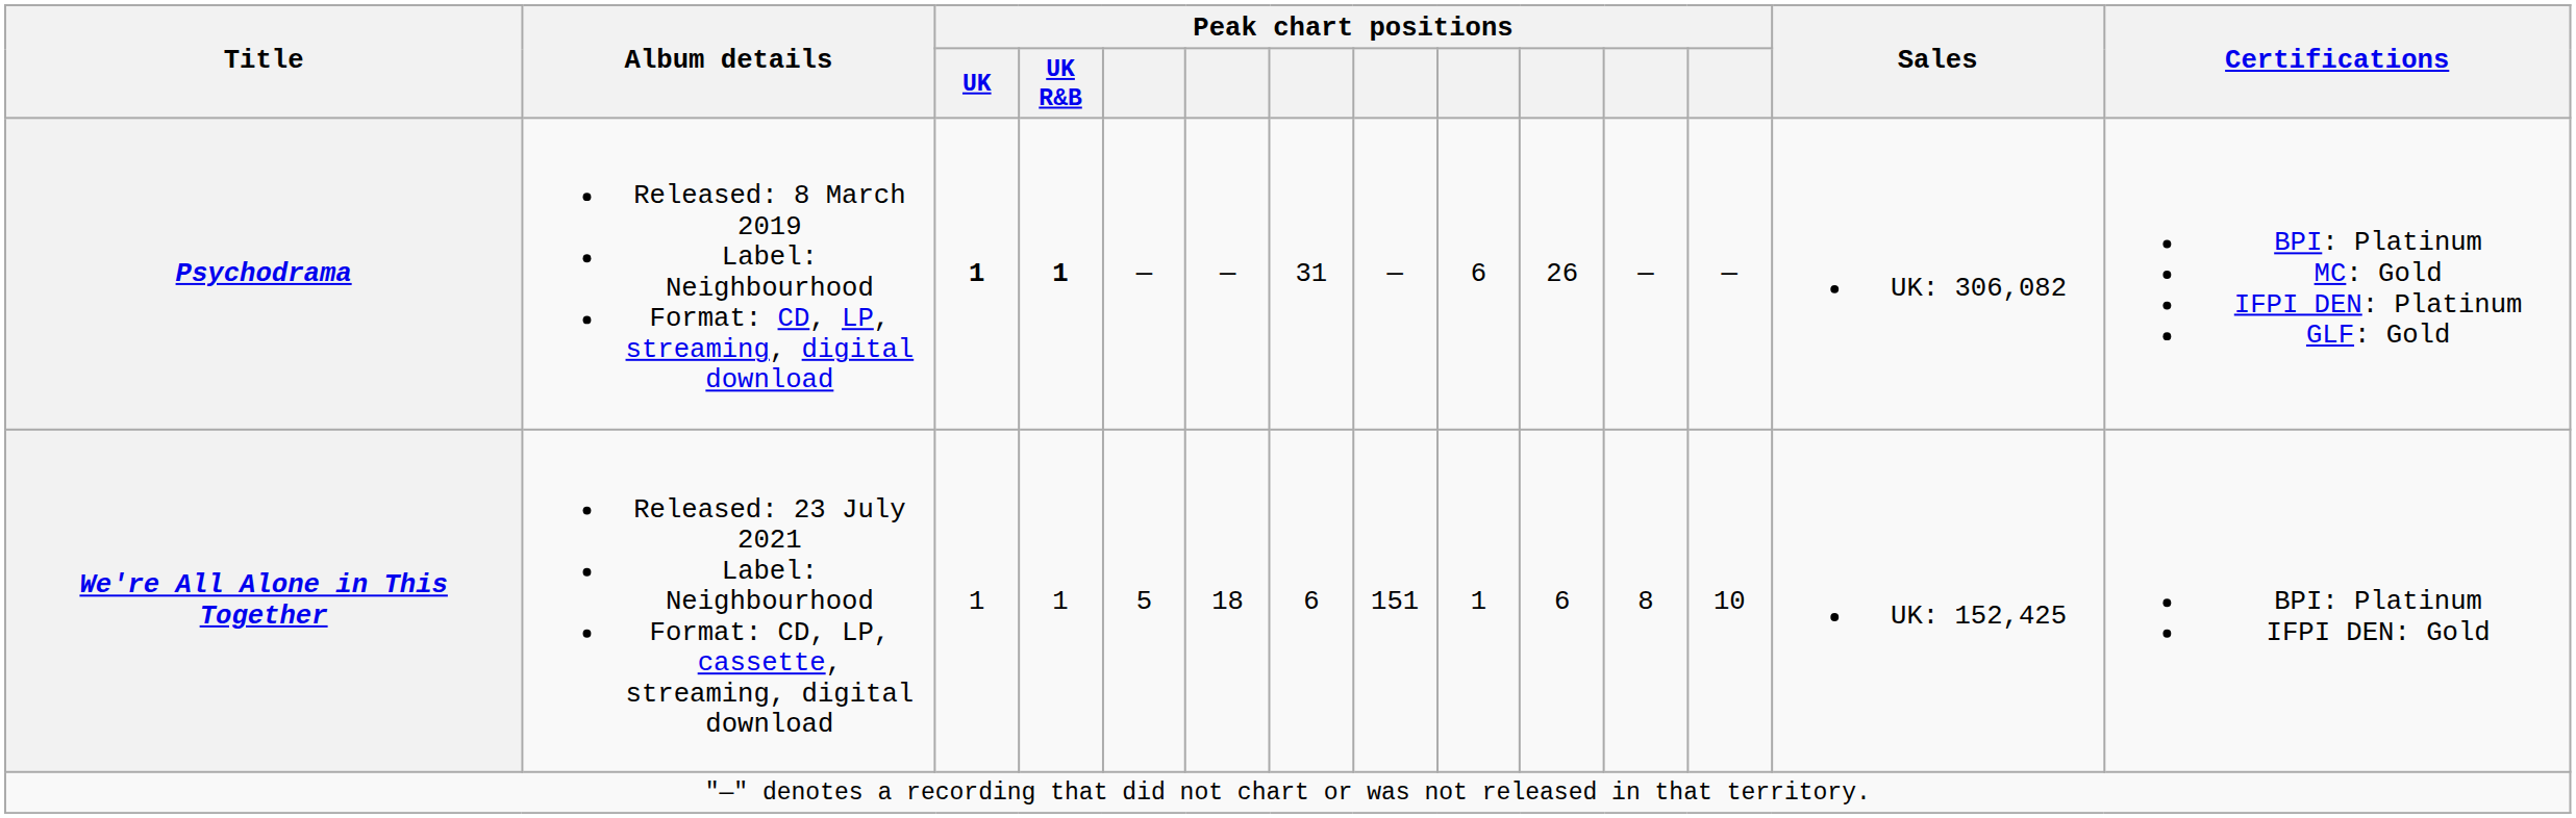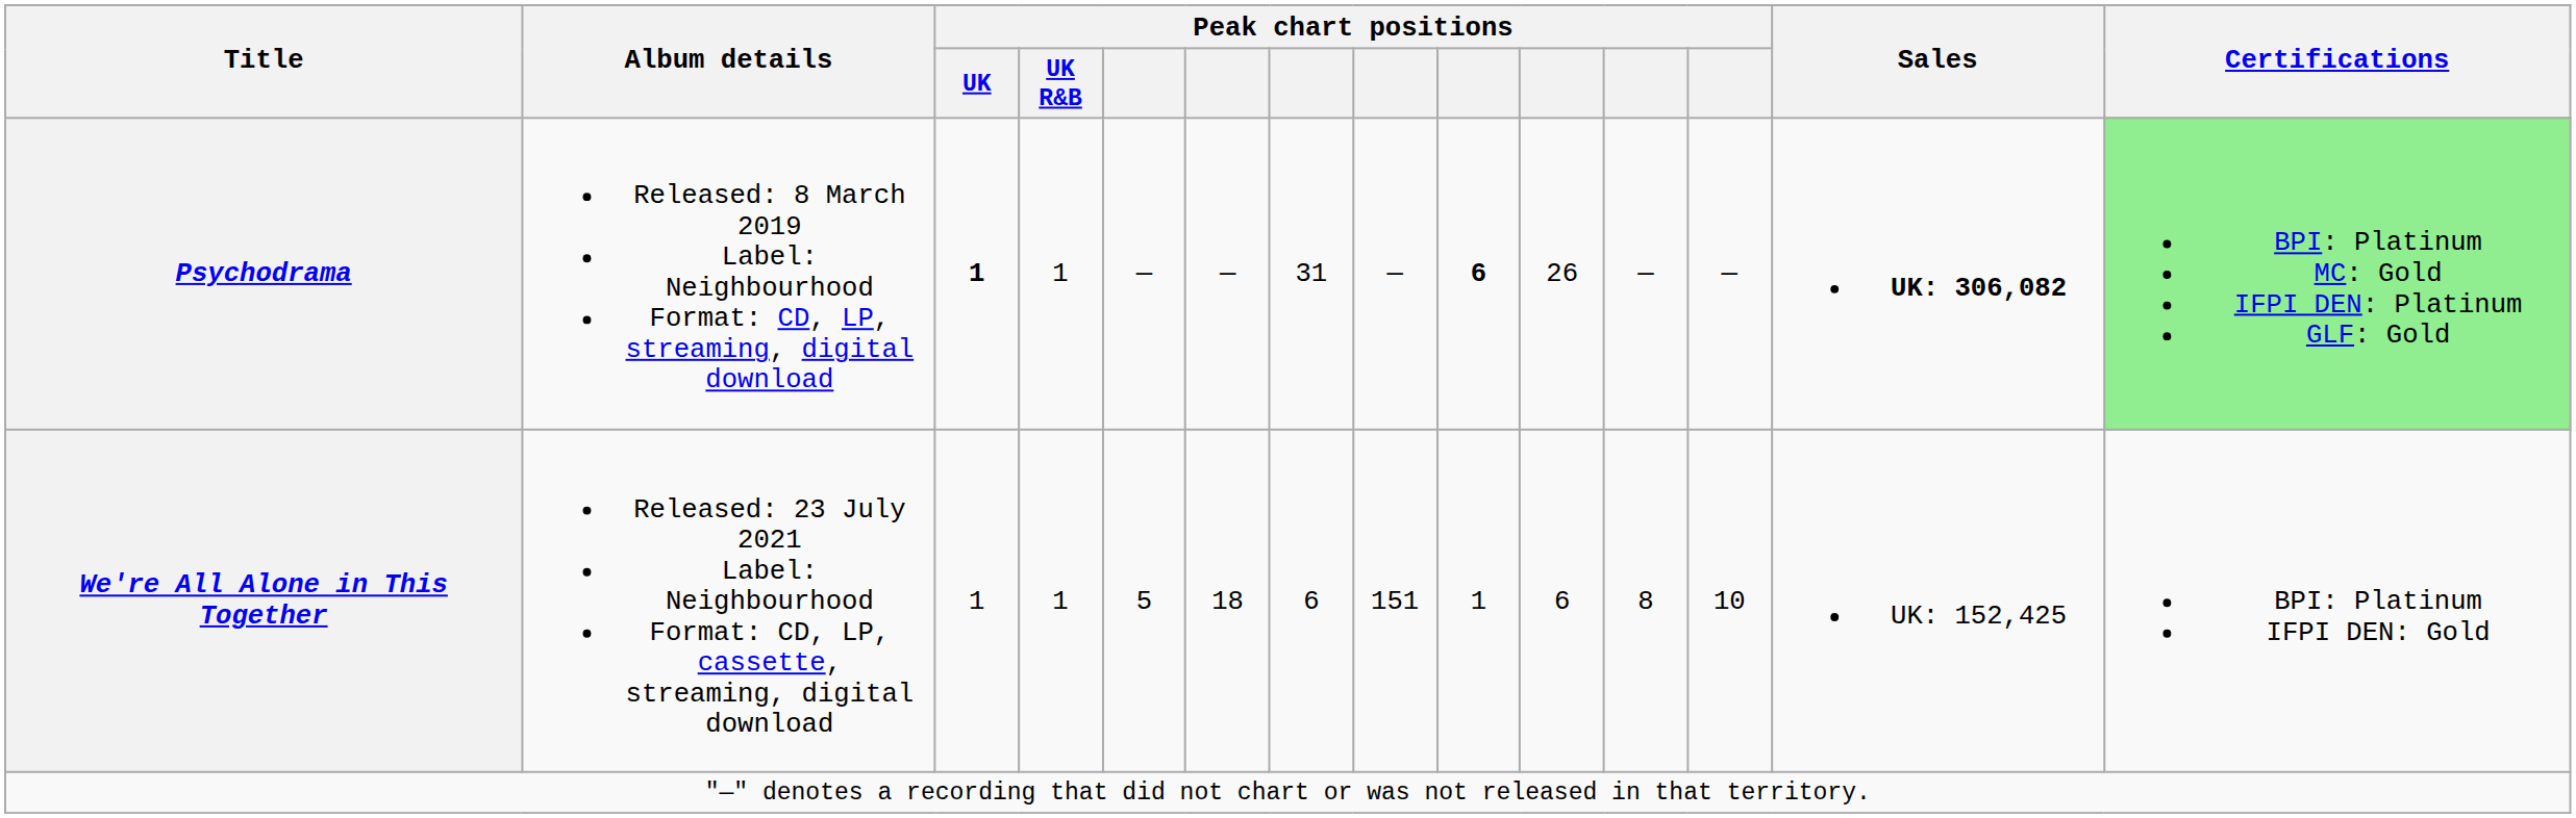Psychodrama | Peak chart positions / UK R&B: bold -> normal
Psychodrama | column 9: normal -> bold
Psychodrama | Sales: normal -> bold
Psychodrama | Certifications: no background -> lightgreen background
